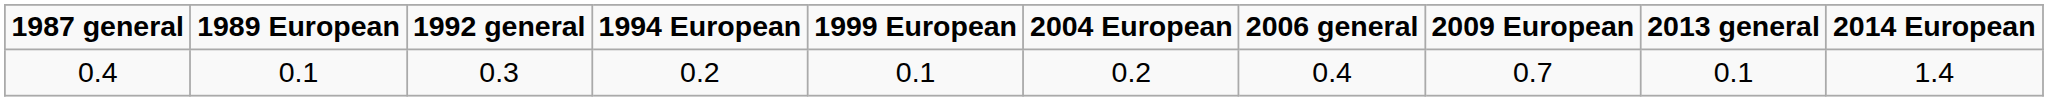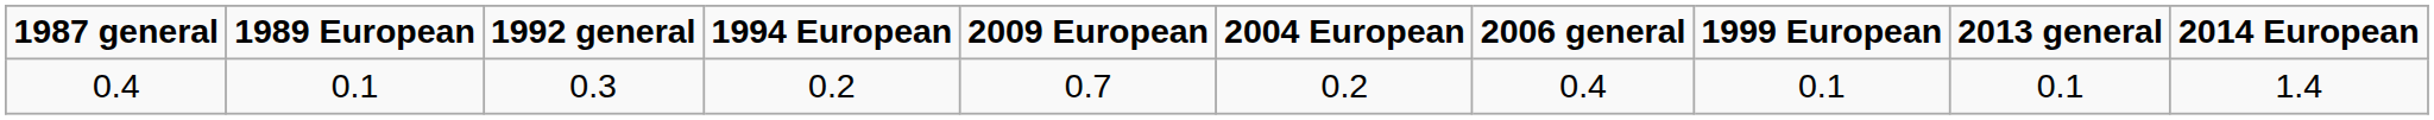columns swapped: 1999 European <-> 2009 European
